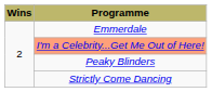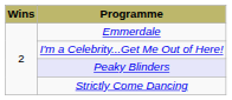I'm a Celebrity...Get Me Out of Here! | Programme: lightsalmon background -> no background
Peaky Blinders | Programme: no background -> lavender background
